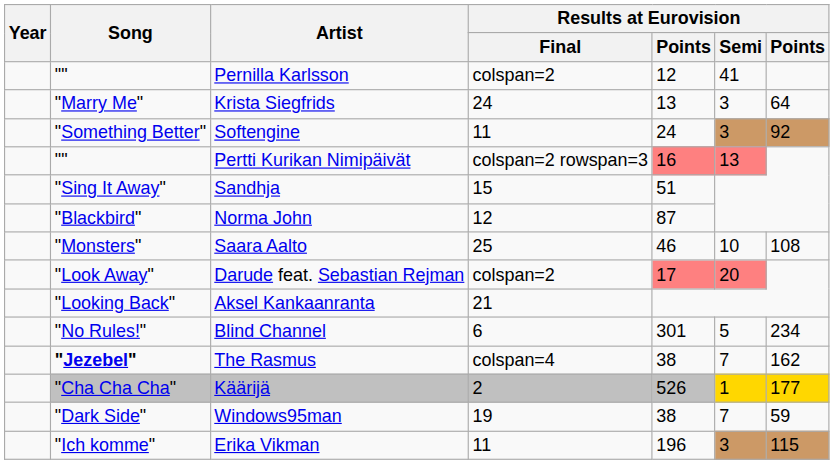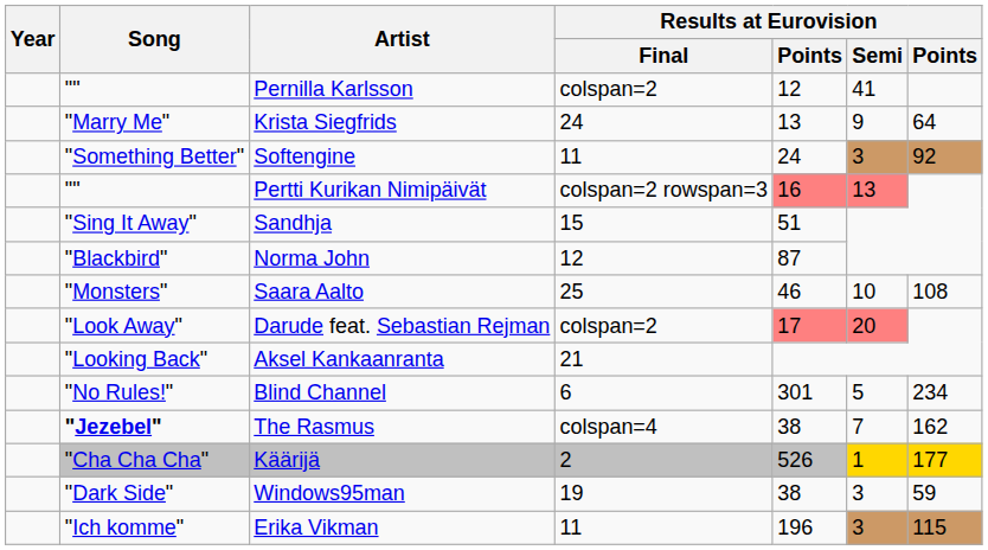Krista Siegfrids | Results at Eurovision / Semi: 3 -> 9
Windows95man | Results at Eurovision / Semi: 7 -> 3
